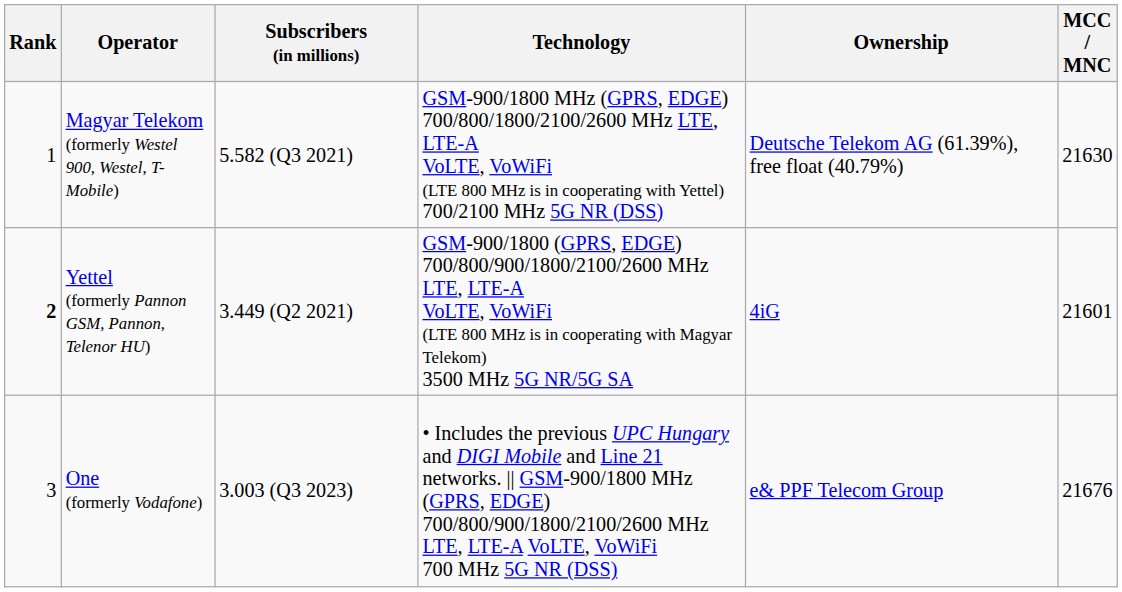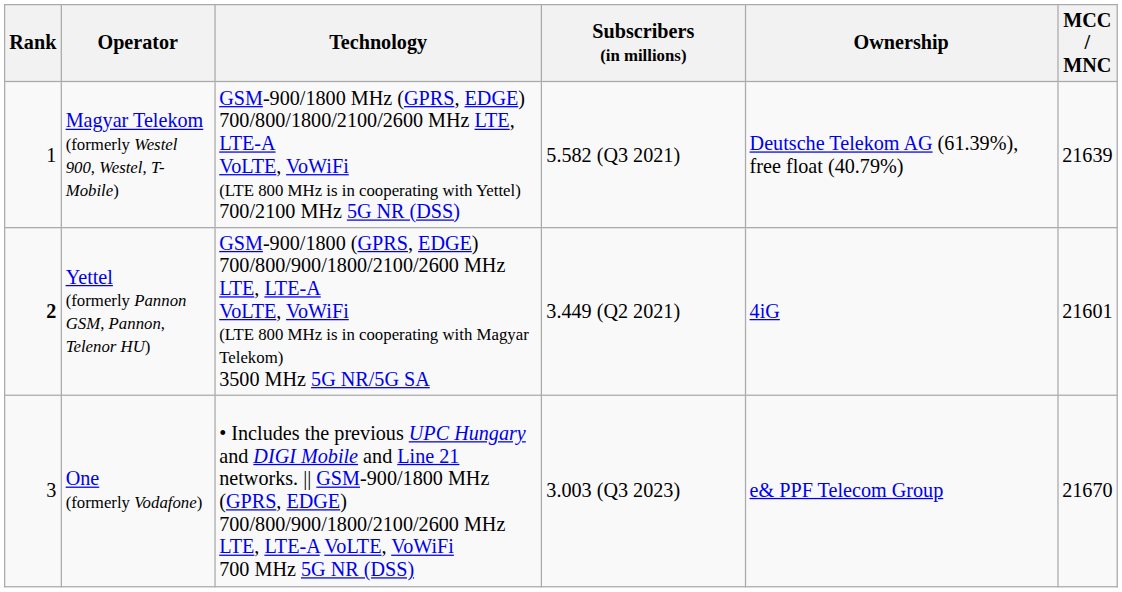columns swapped: Technology <-> Subscribers (in millions)
Magyar Telekom (formerly Westel 900, Westel, T-Mobile) | MCC / MNC: 21630 -> 21639
One (formerly Vodafone) | MCC / MNC: 21676 -> 21670
